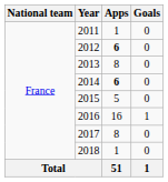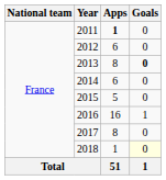2011 | Apps: normal -> bold
2012 | Apps: bold -> normal
2013 | Goals: normal -> bold
2014 | Apps: bold -> normal
2018 | Goals: no background -> lightyellow background
